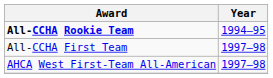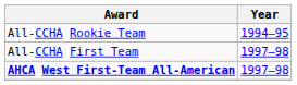row 2 | Award: bold -> normal
row 4 | Award: normal -> bold
